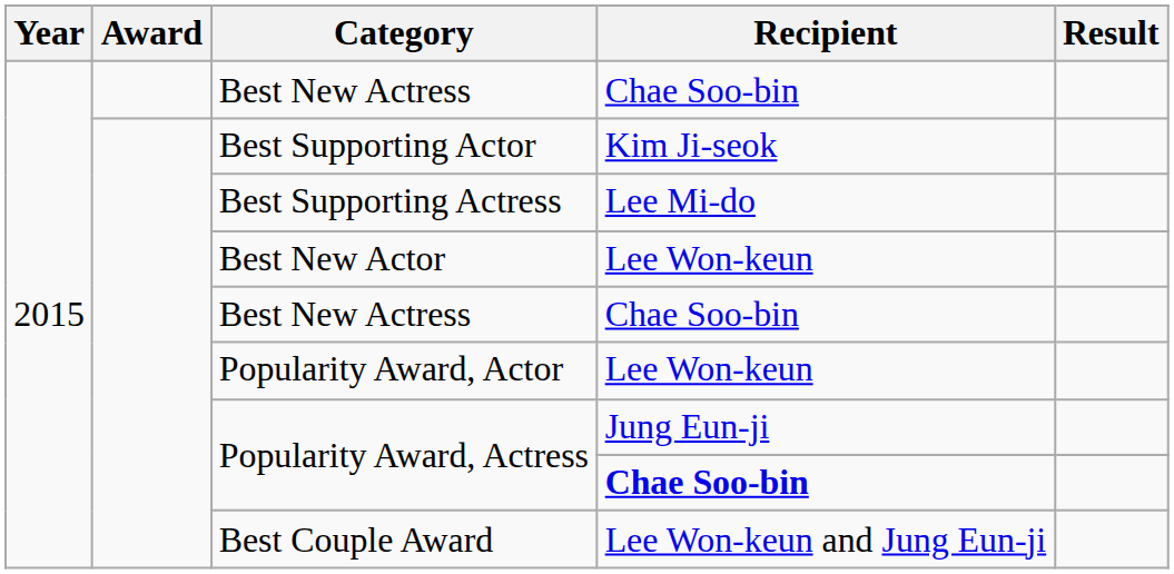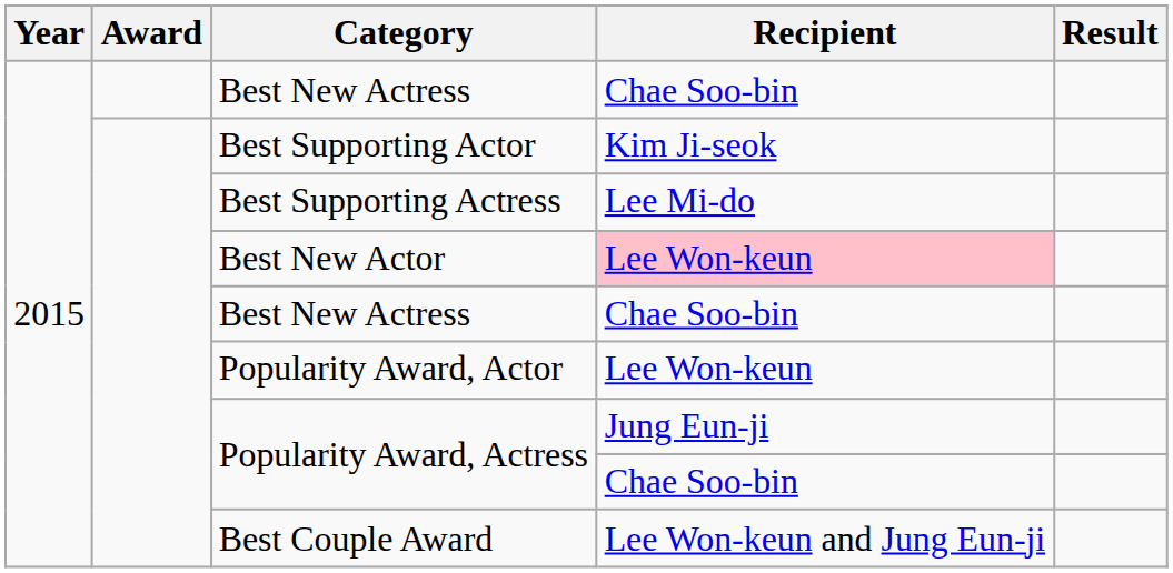Best New Actor | Recipient: no background -> pink background
Popularity Award, Actress / Chae Soo-bin | Recipient: bold -> normal
